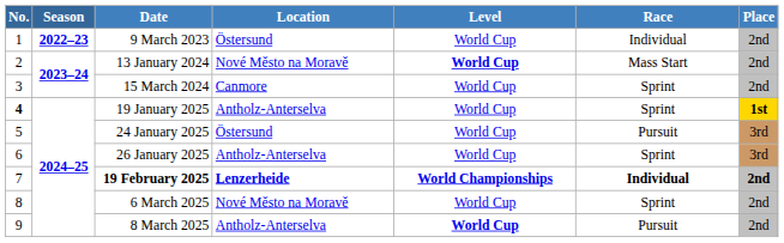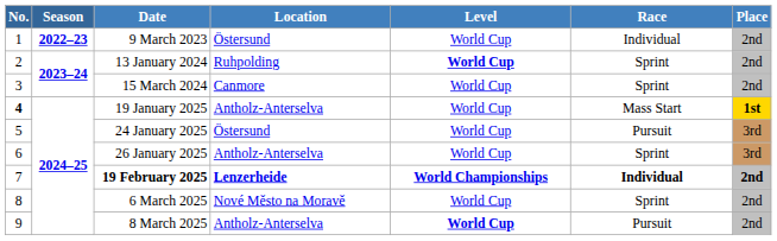13 January 2024 | Location: Nové Město na Moravě -> Ruhpolding
13 January 2024 | Race: Mass Start -> Sprint
19 January 2025 | Race: Sprint -> Mass Start
